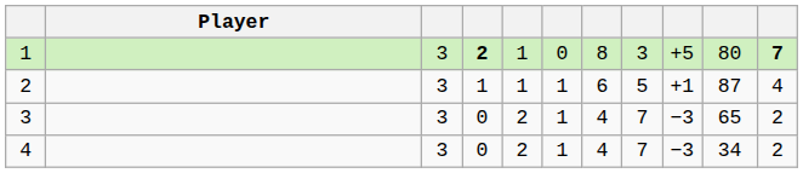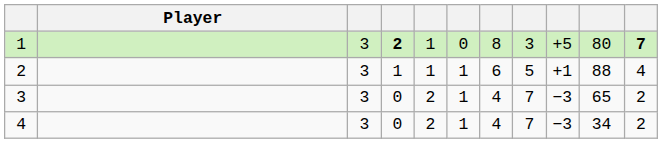row 3 | column 10: 87 -> 88
